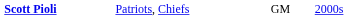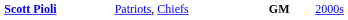Scott Pioli | column 3: normal -> bold
